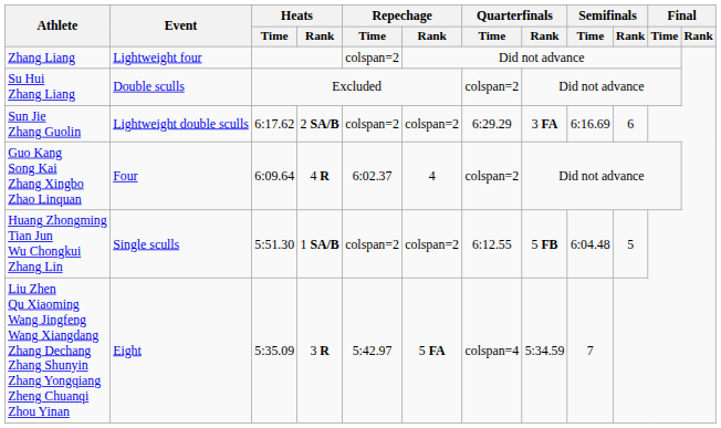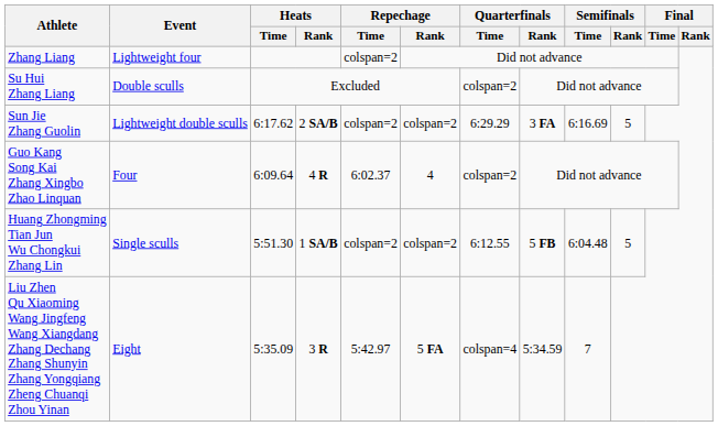Sun Jie Zhang Guolin | Semifinals / Rank: 6 -> 5
